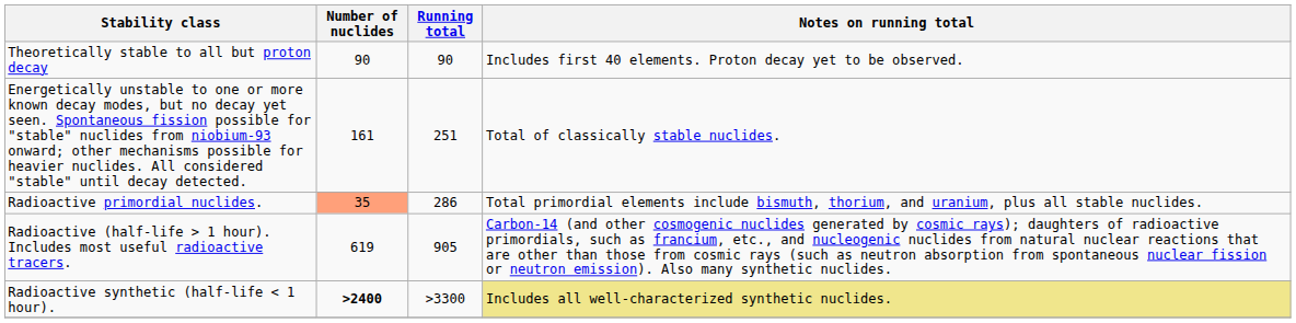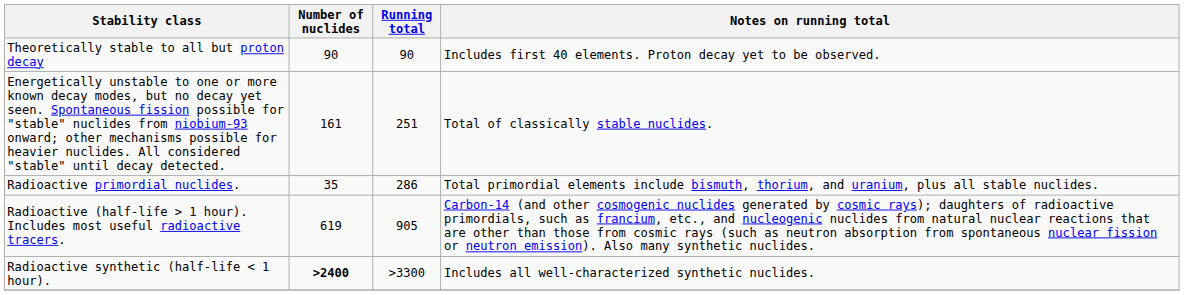Radioactive primordial nuclides. | Number of nuclides: lightsalmon background -> no background
Radioactive synthetic (half-life < 1 hour). | Notes on running total: khaki background -> no background
